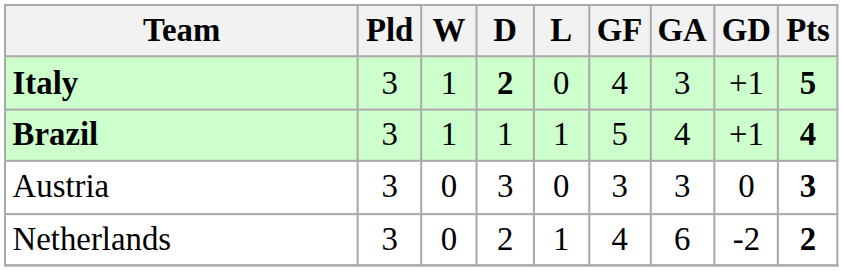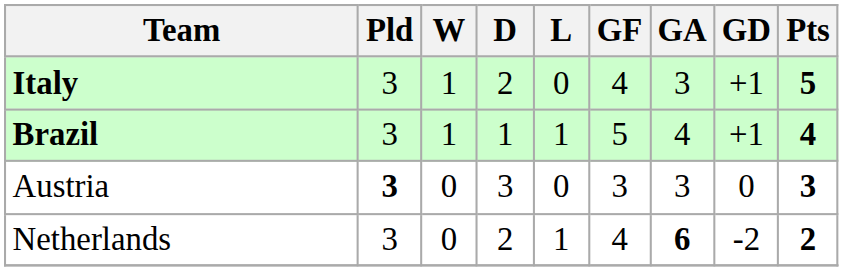Italy | D: bold -> normal
Austria | Pld: normal -> bold
Netherlands | GA: normal -> bold
